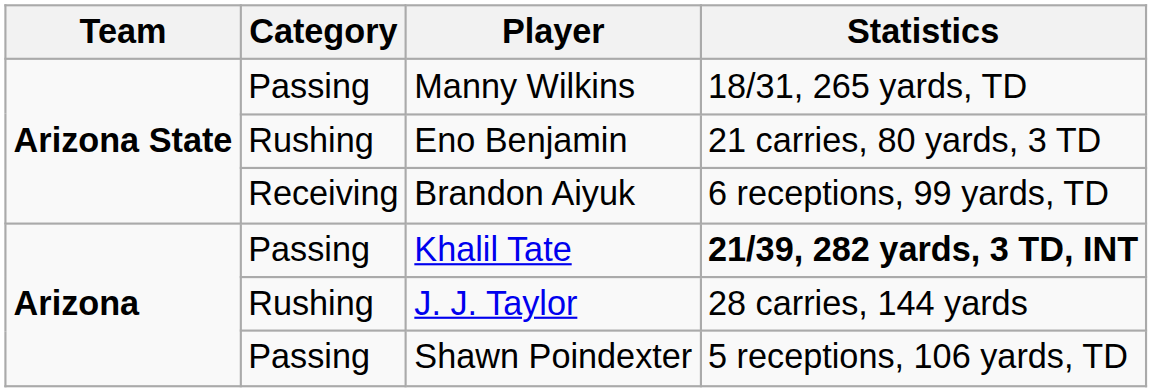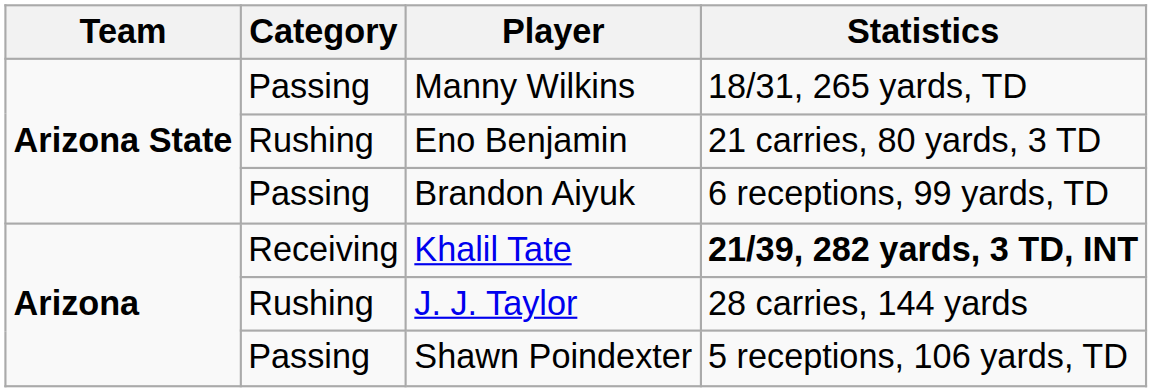Brandon Aiyuk | Category: Receiving -> Passing
Khalil Tate | Category: Passing -> Receiving
